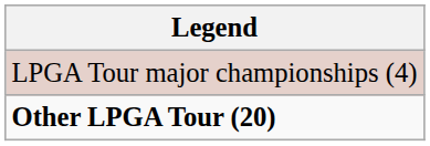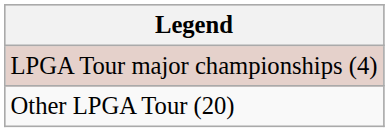row 3 | column 1: bold -> normal
